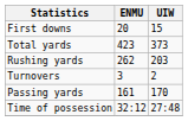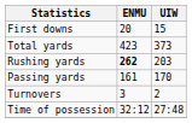Rushing yards | ENMU: normal -> bold
rows swapped: Passing yards <-> Turnovers
